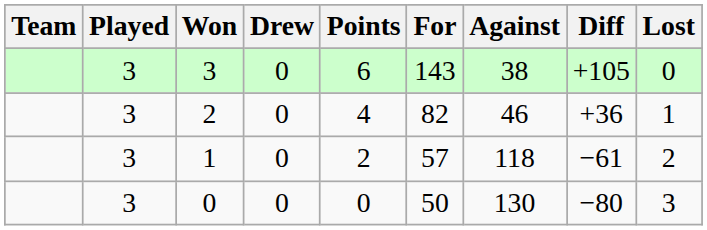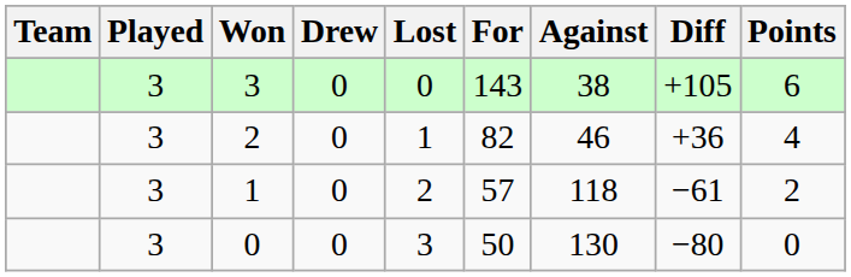columns swapped: Lost <-> Points
